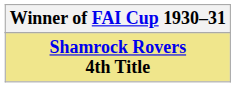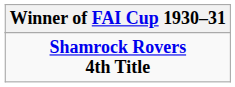row 2 | column 1: khaki background -> no background
